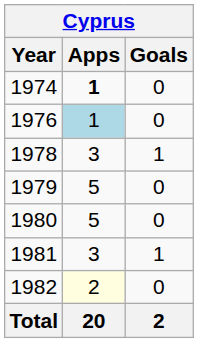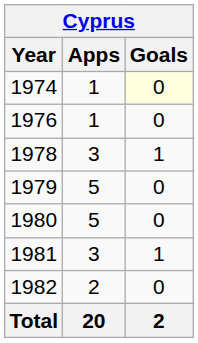1974 | Apps: bold -> normal
1974 | Goals: no background -> lightyellow background
1976 | Apps: lightblue background -> no background
1982 | Apps: lightyellow background -> no background
